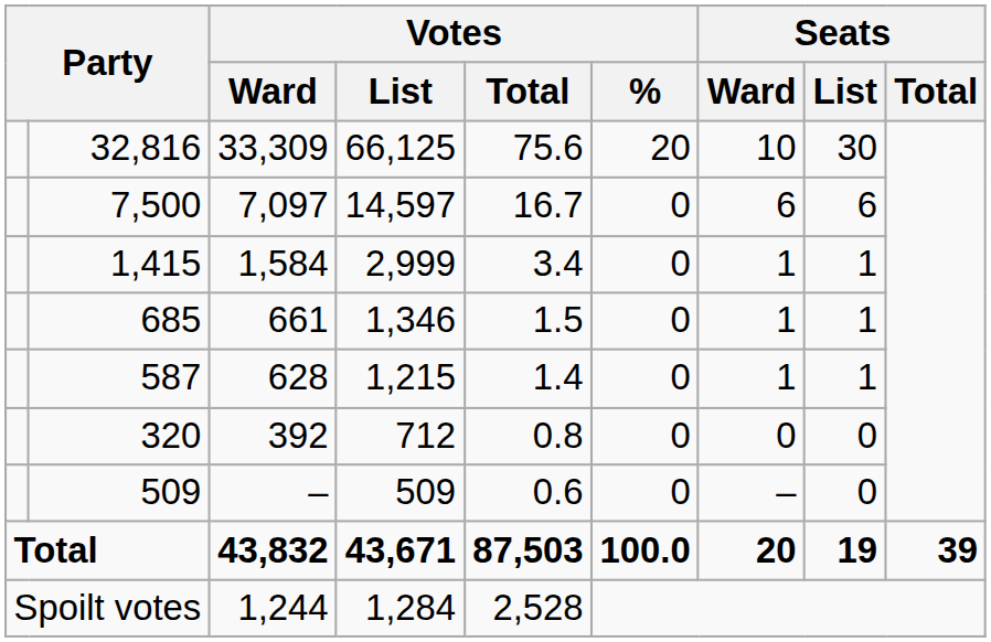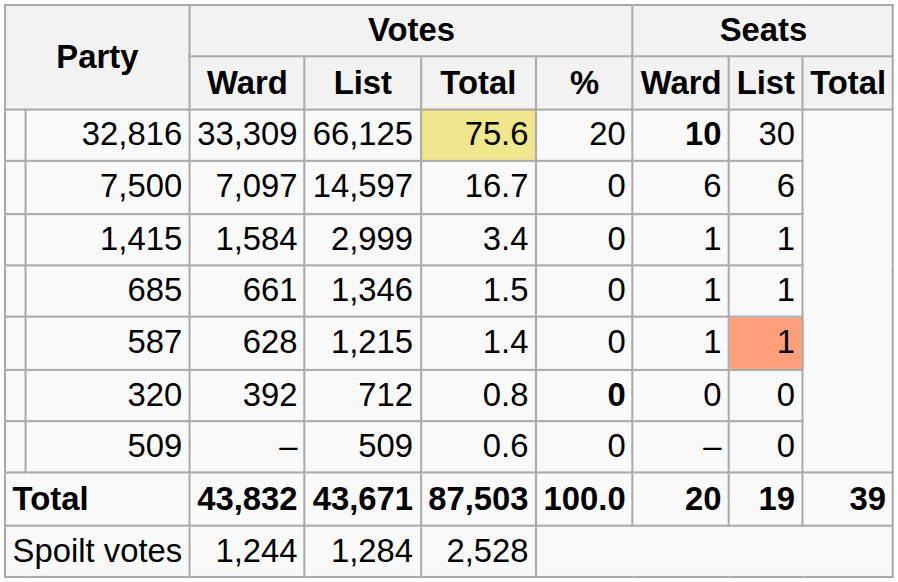32,816 | Votes / Total: no background -> khaki background
32,816 | Seats / Ward: normal -> bold
587 | Seats / List: no background -> lightsalmon background
320 | Votes / %: normal -> bold
